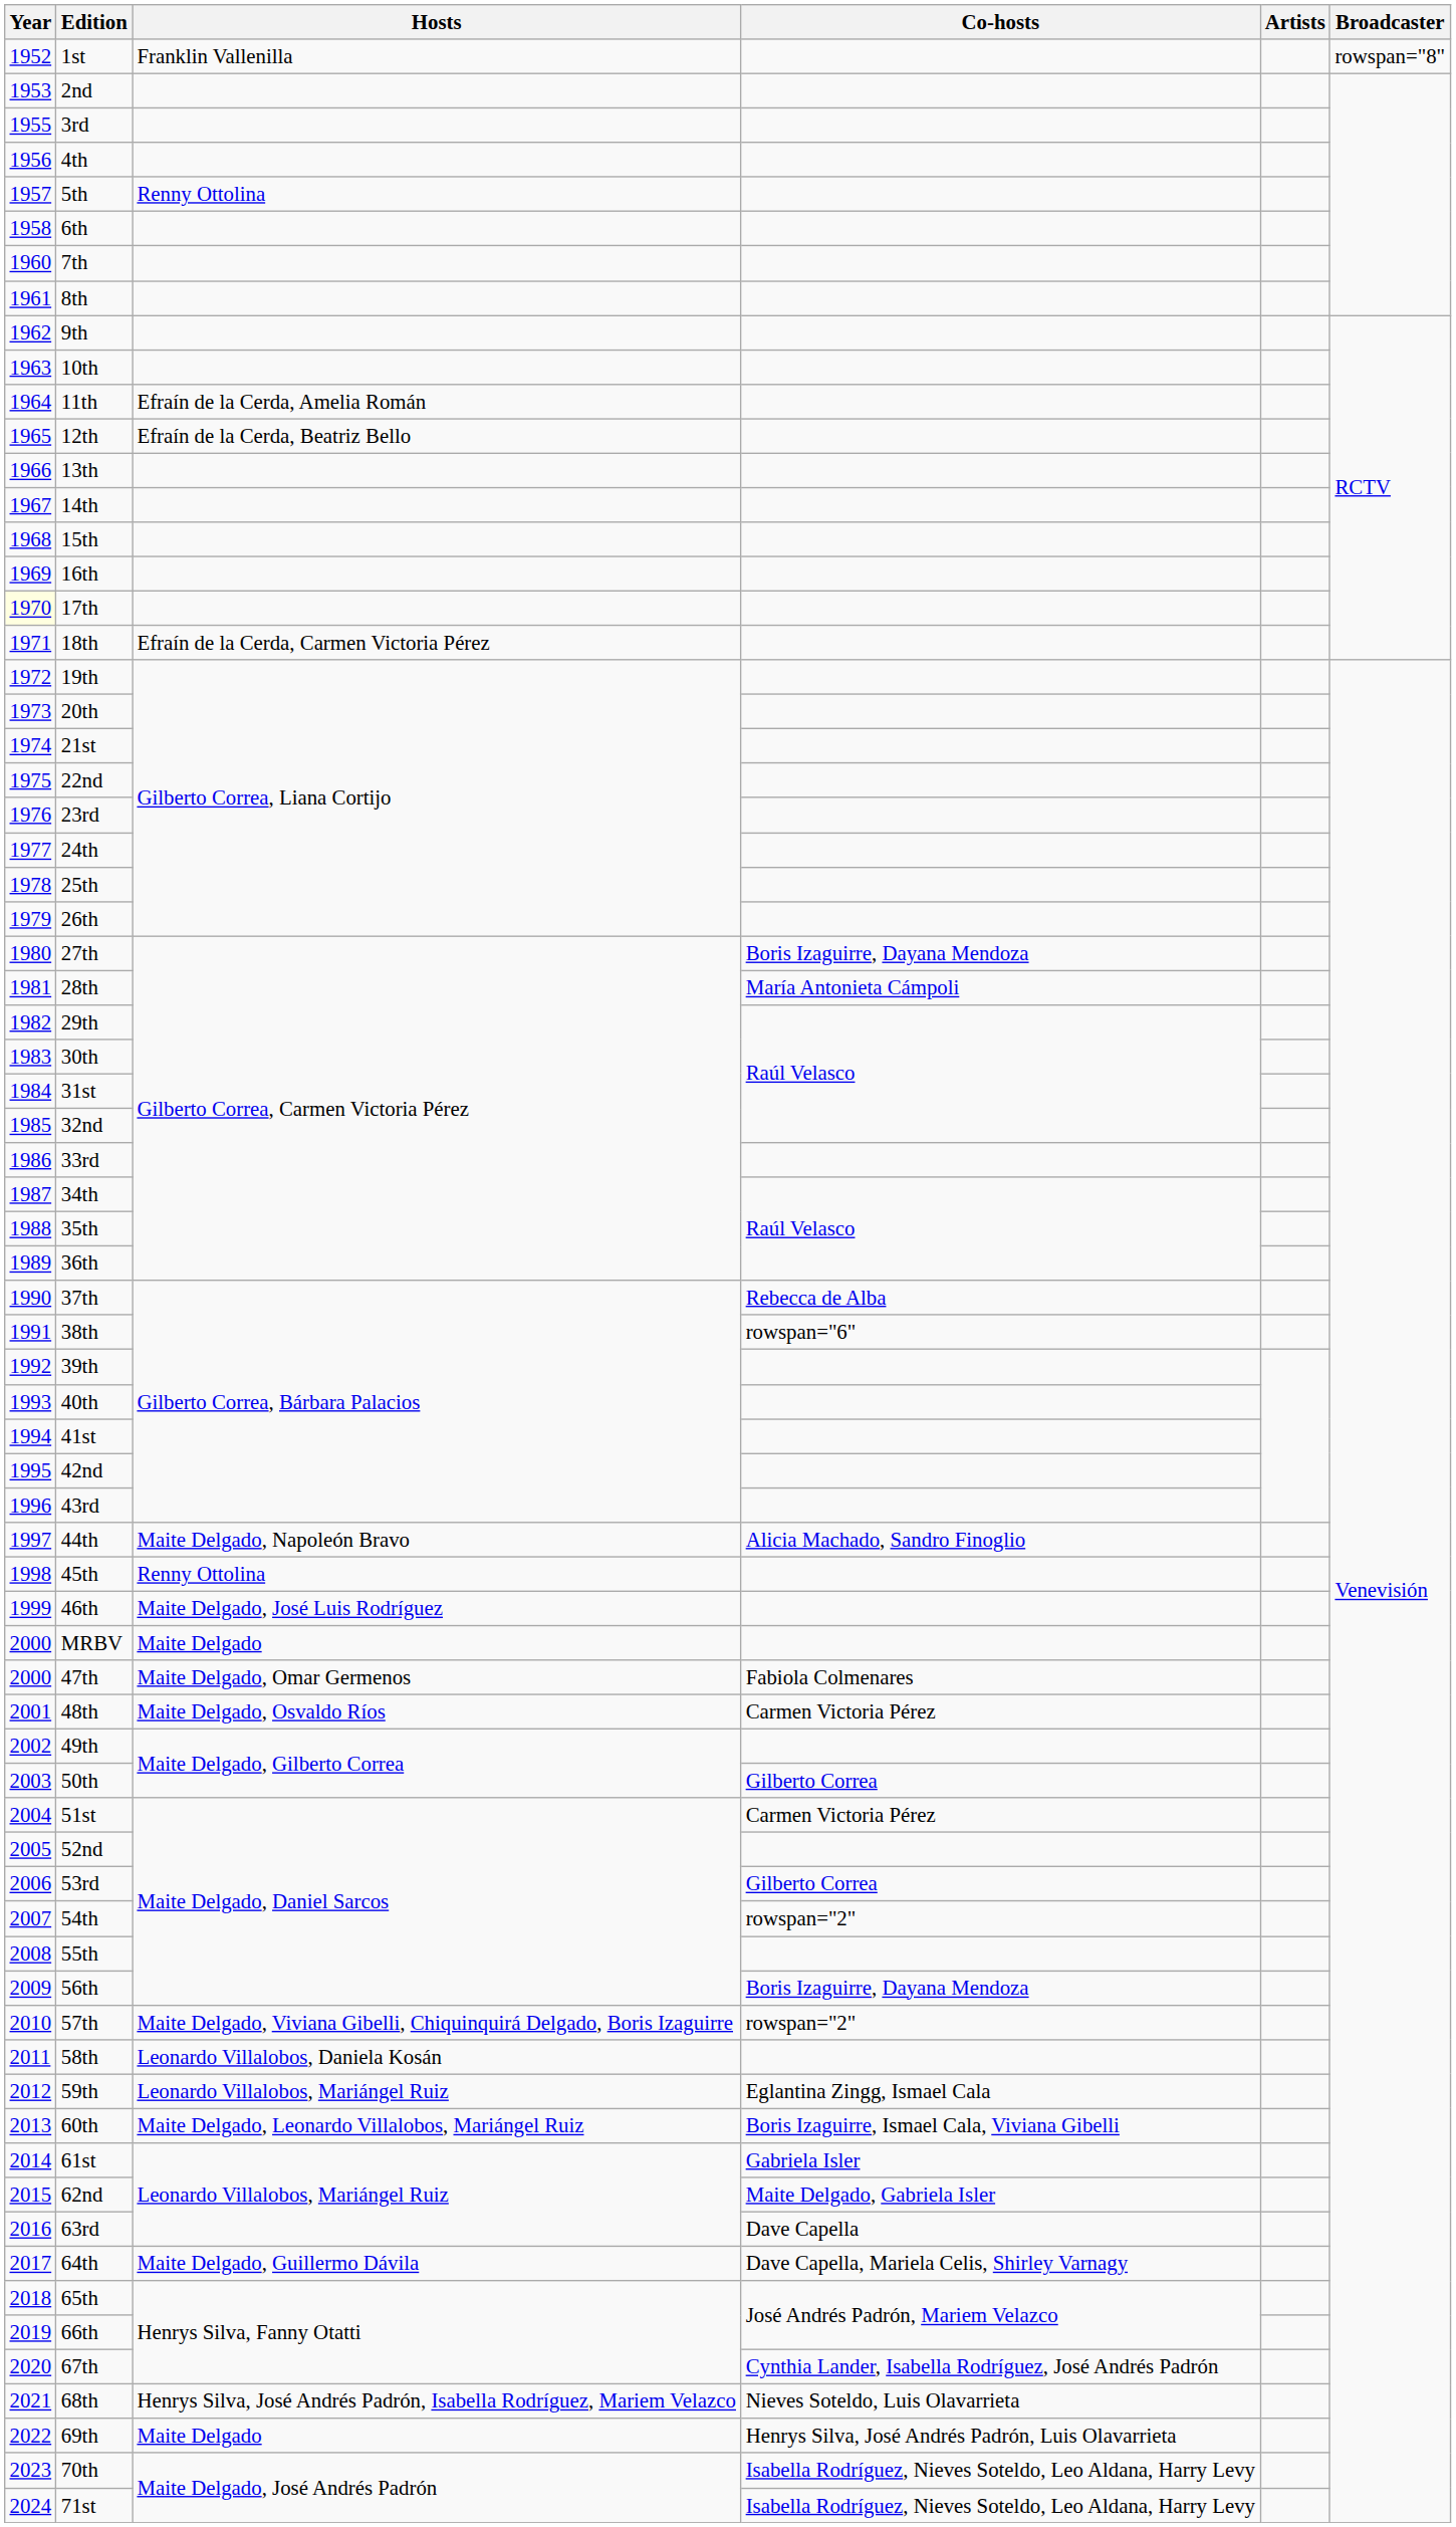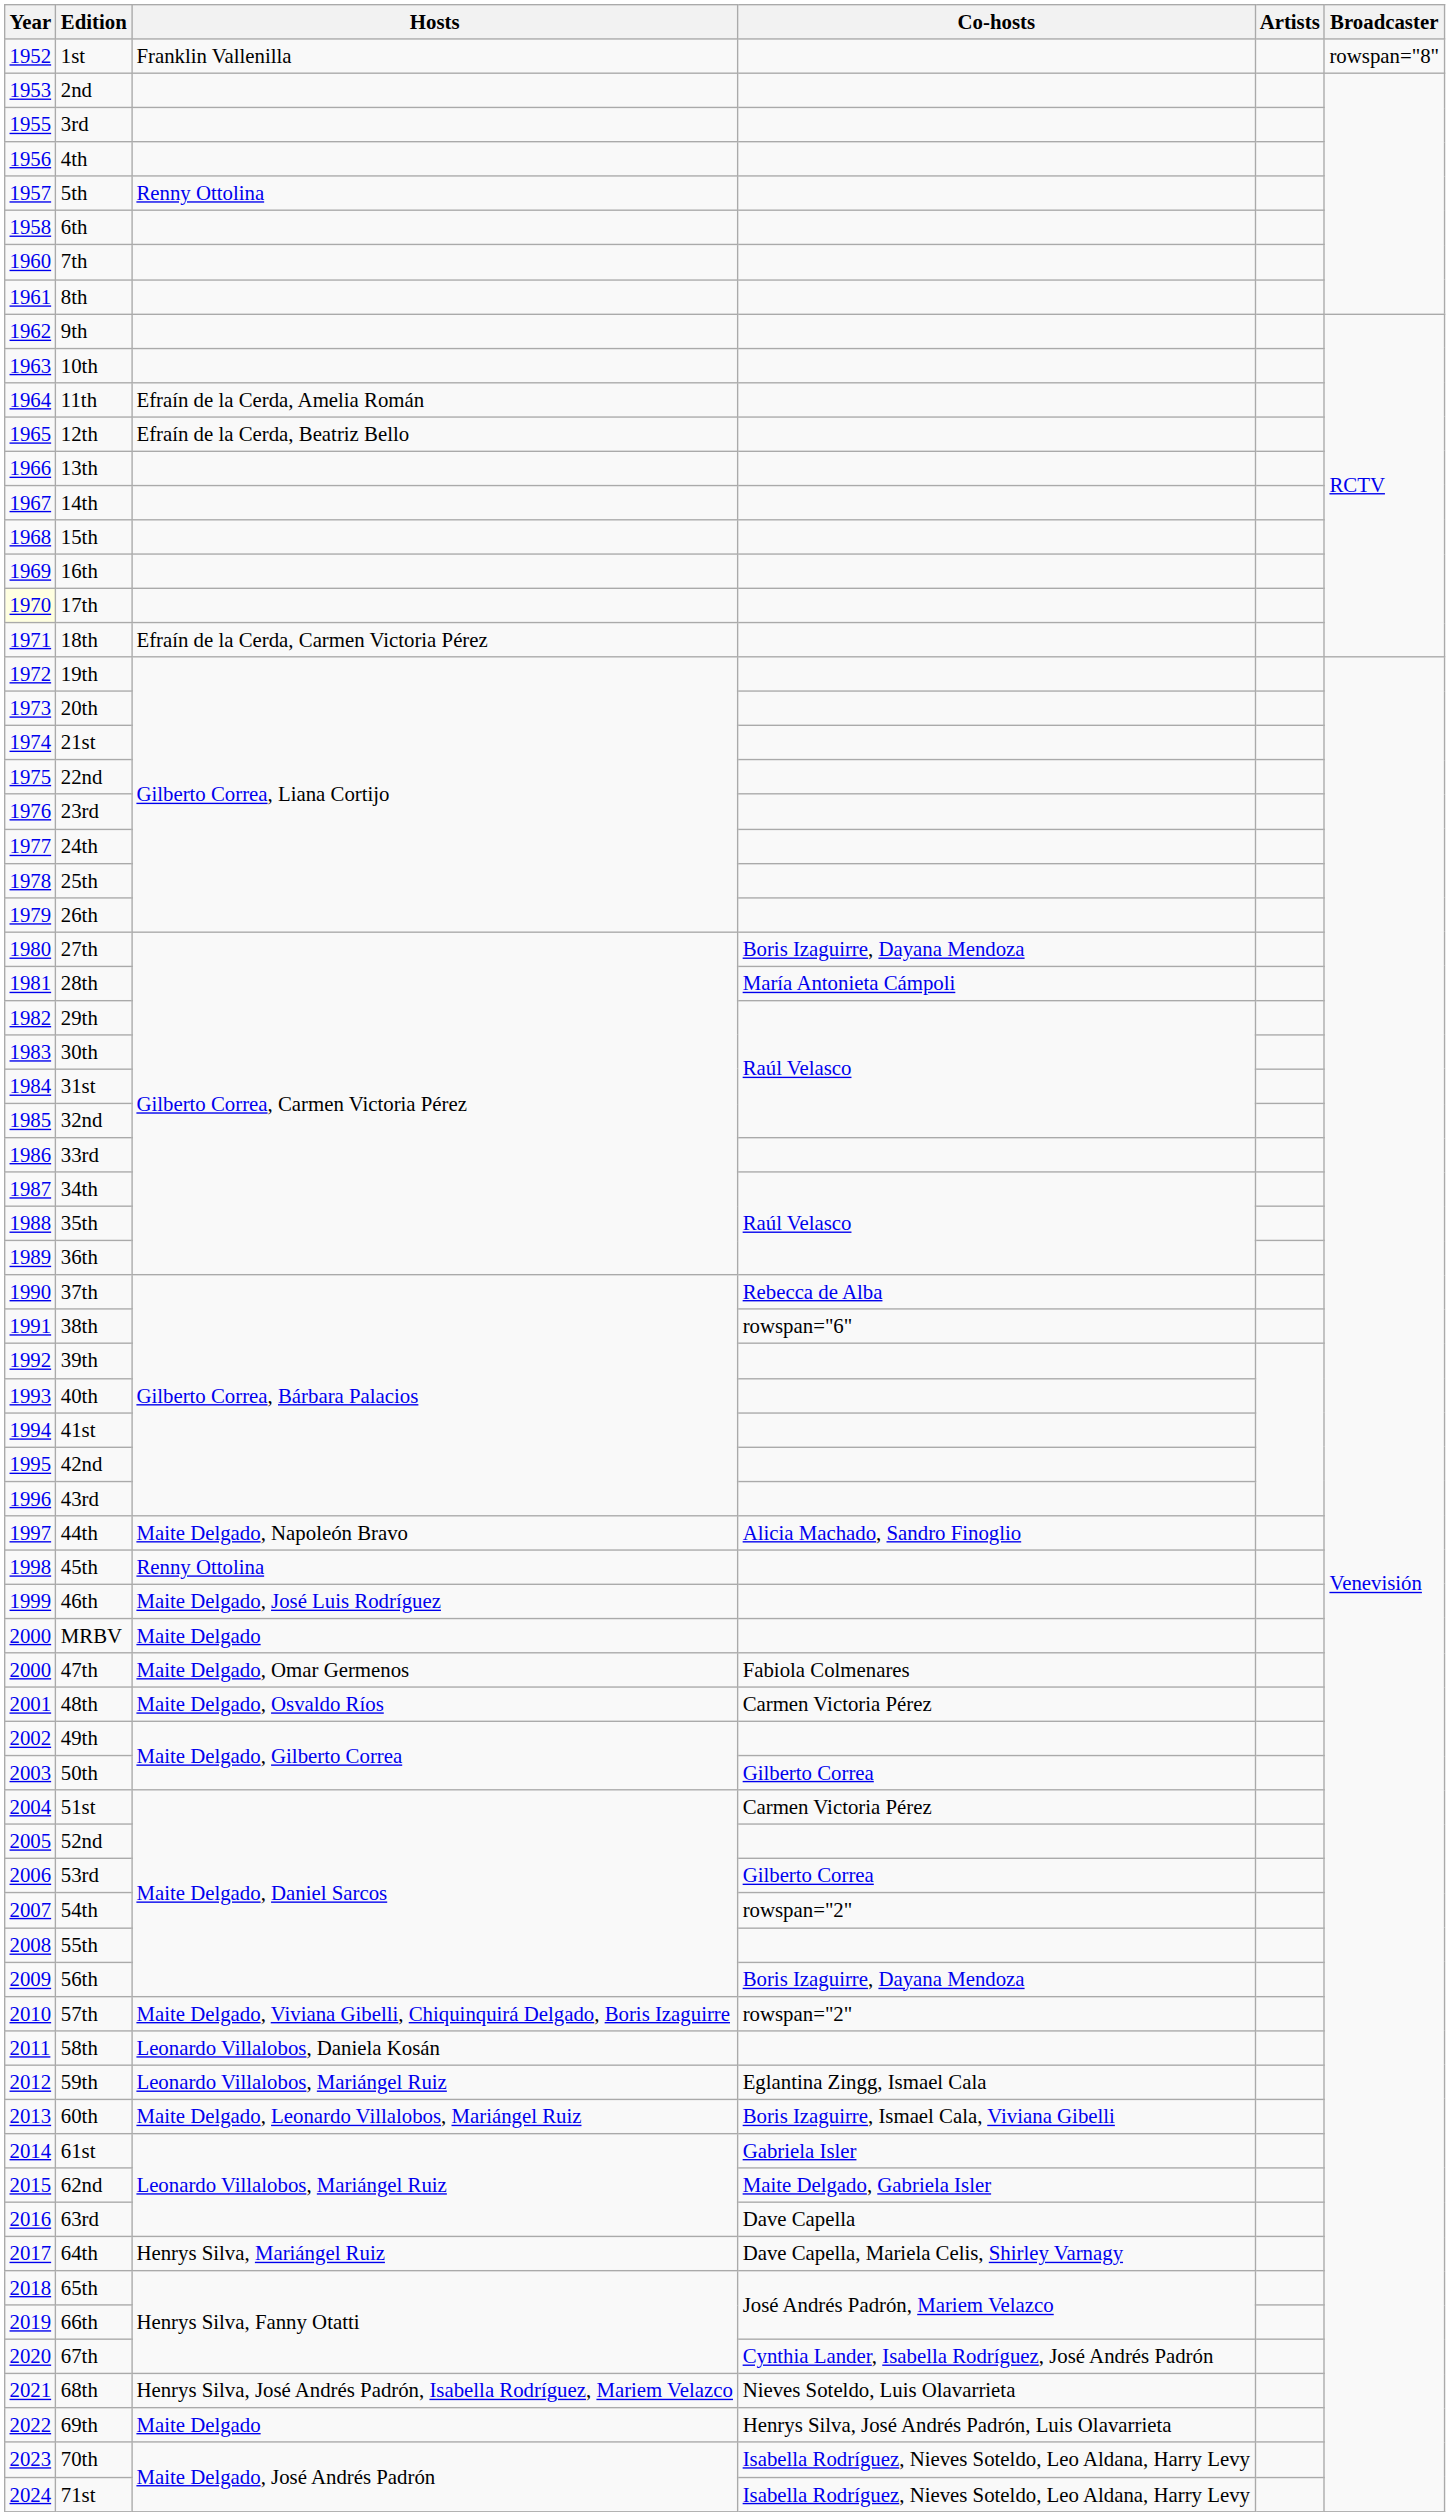64th | Hosts: Maite Delgado, Guillermo Dávila -> Henrys Silva, Mariángel Ruiz
